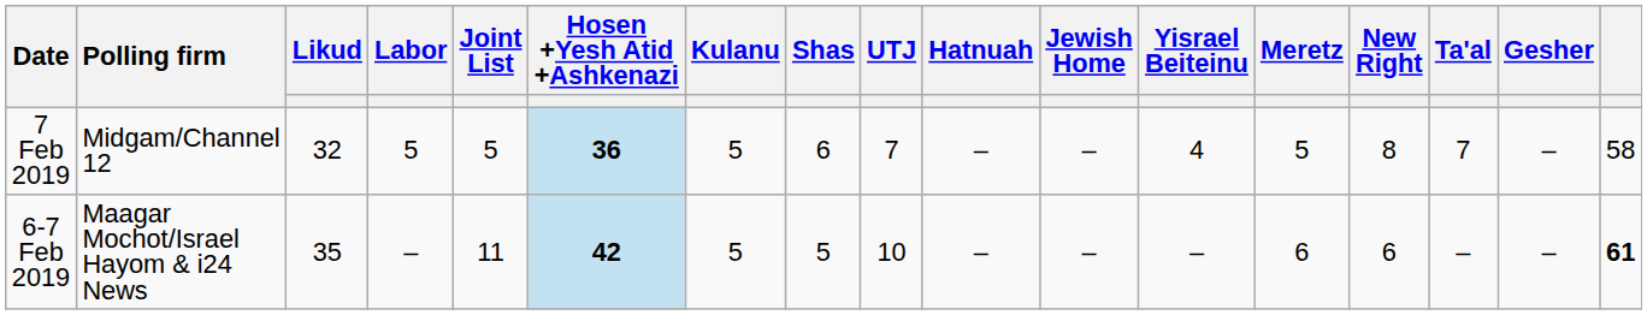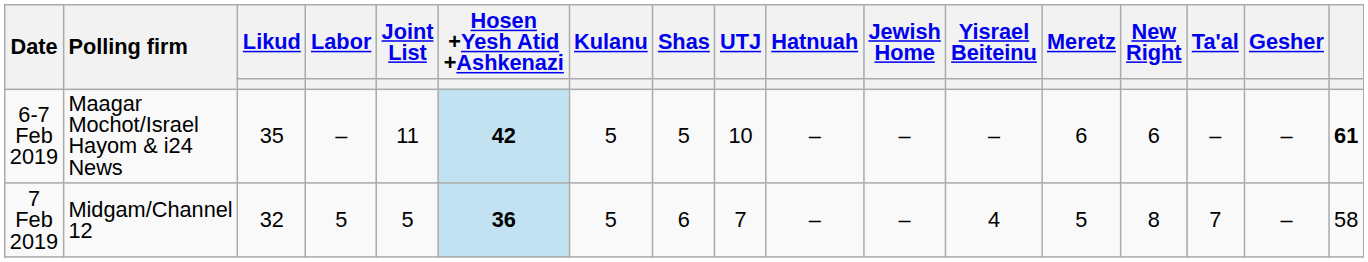rows swapped: 7 Feb 2019 <-> 6-7 Feb 2019
